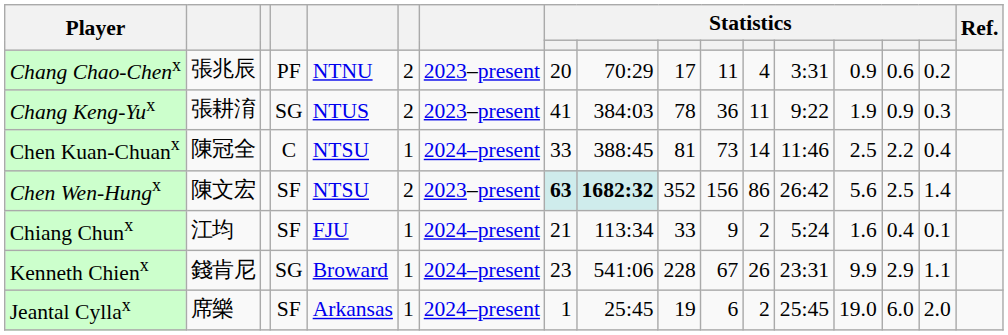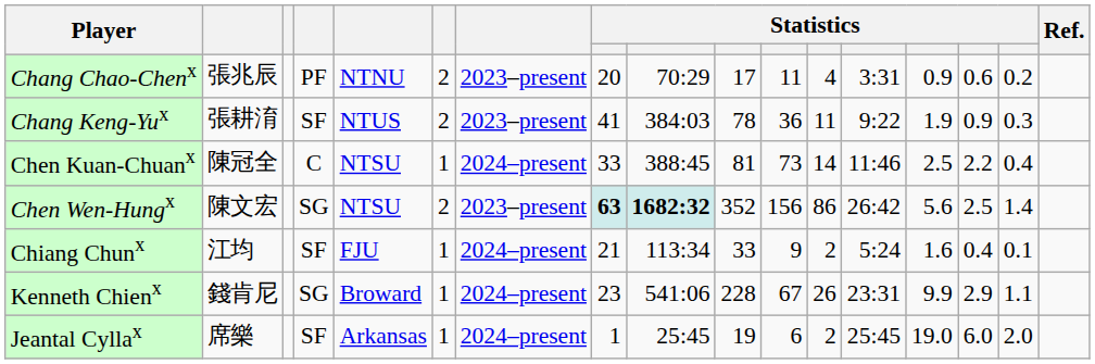Chang Keng-Yux | column 4: SG -> SF
Chen Wen-Hungx | column 4: SF -> SG
